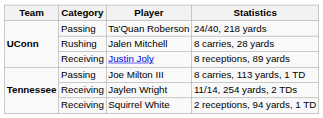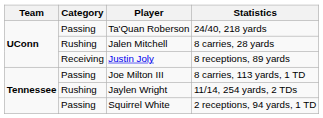Jaylen Wright | Category: Receiving -> Rushing
Squirrel White | Category: Receiving -> Passing
